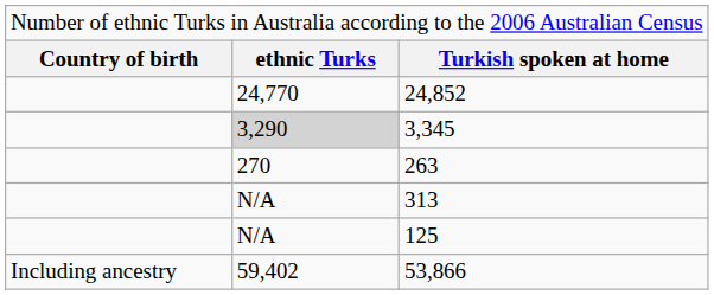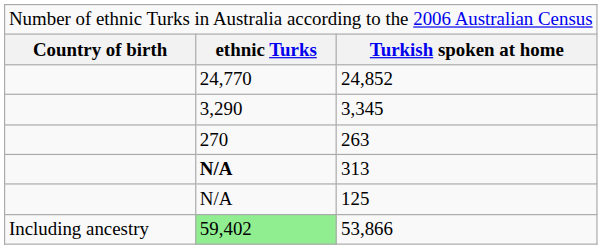3,345 | column 2: lightgrey background -> no background
313 | column 2: normal -> bold
53,866 | column 2: no background -> lightgreen background
